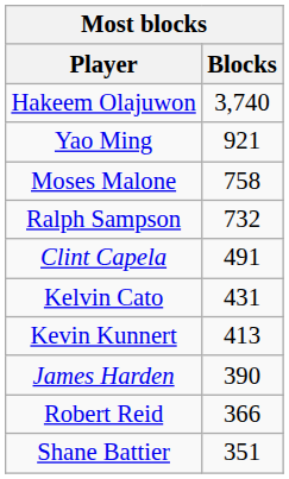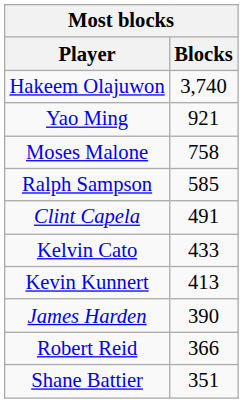Ralph Sampson | Blocks: 732 -> 585
Kelvin Cato | Blocks: 431 -> 433
